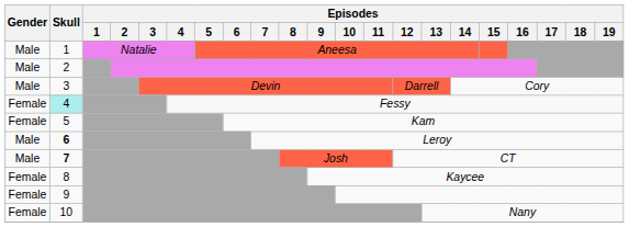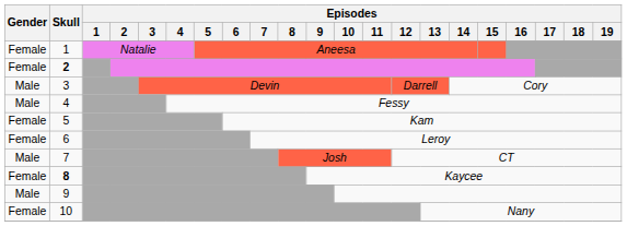row 3 | Gender: Male -> Female
row 4 | Gender: Male -> Female
row 4 | Skull: normal -> bold
row 6 | Gender: Female -> Male
row 6 | Skull: paleturquoise background -> no background
row 8 | Gender: Male -> Female
row 8 | Skull: bold -> normal
row 9 | Skull: bold -> normal
row 10 | Skull: normal -> bold
row 11 | Gender: Female -> Male
